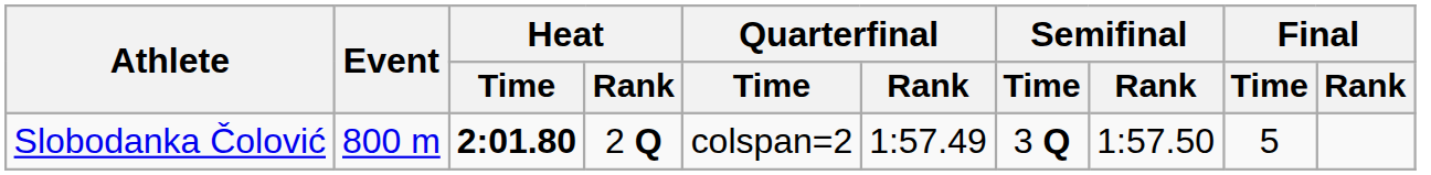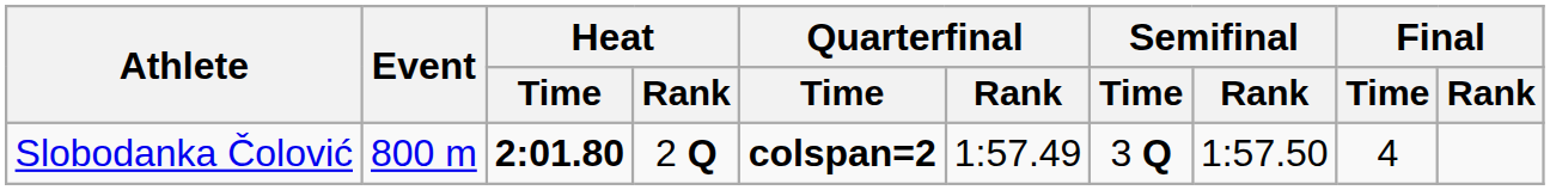Slobodanka Čolović | Quarterfinal / Time: normal -> bold
Slobodanka Čolović | Final / Time: 5 -> 4
